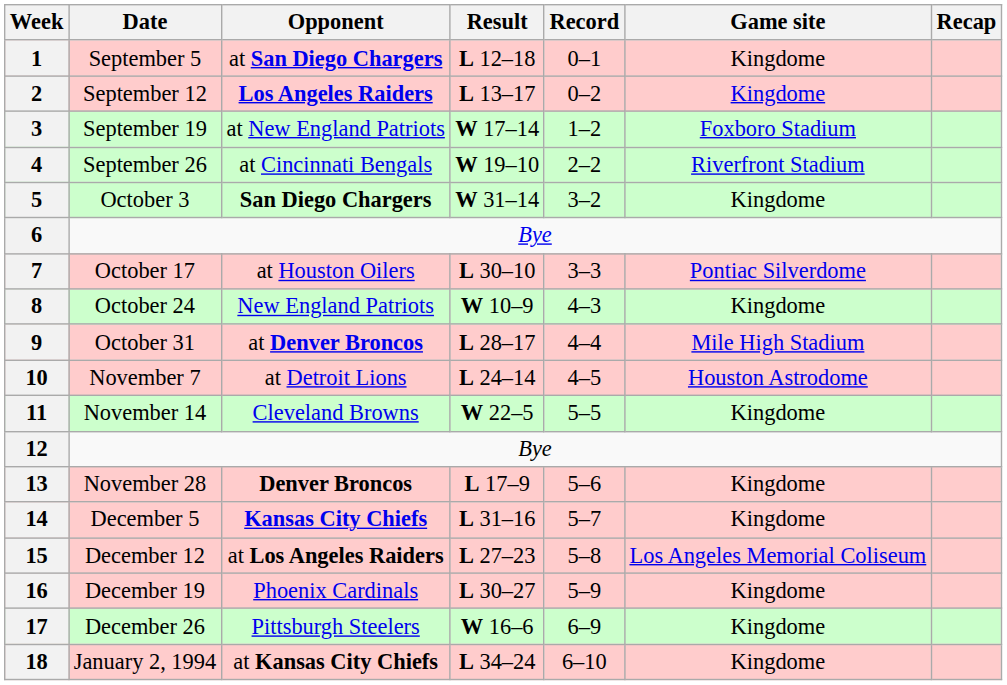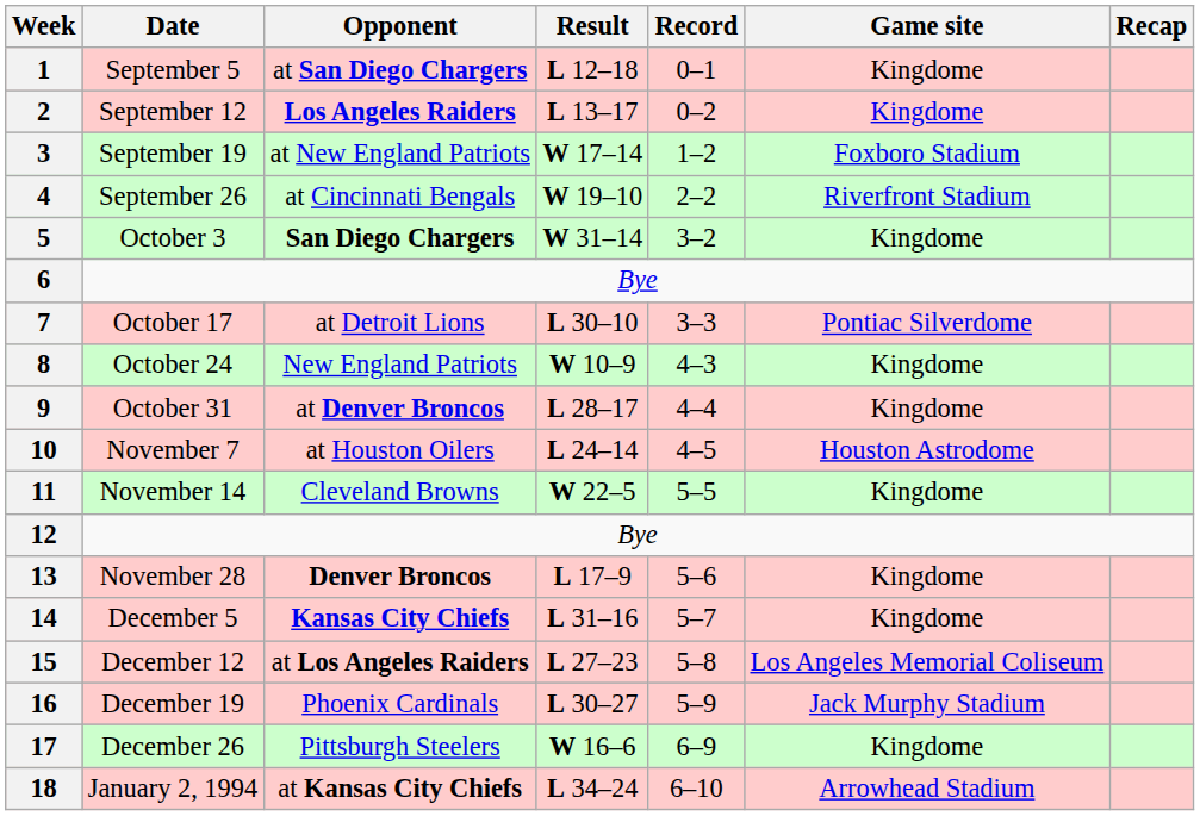7 | Opponent: at Houston Oilers -> at Detroit Lions
9 | Game site: Mile High Stadium -> Kingdome
10 | Opponent: at Detroit Lions -> at Houston Oilers
16 | Game site: Kingdome -> Jack Murphy Stadium
18 | Game site: Kingdome -> Arrowhead Stadium
